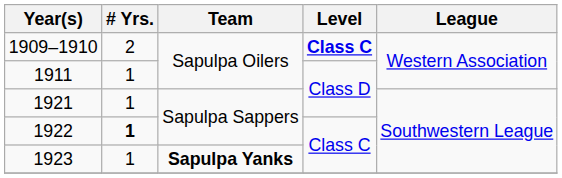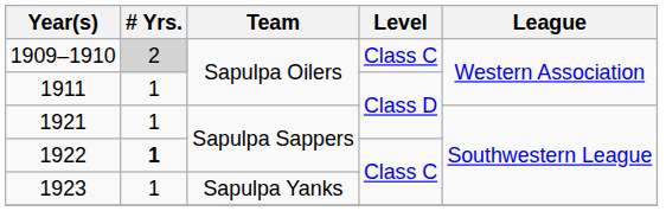1909–1910 | # Yrs.: no background -> lightgrey background
1909–1910 | Level: bold -> normal
1923 | Team: bold -> normal
